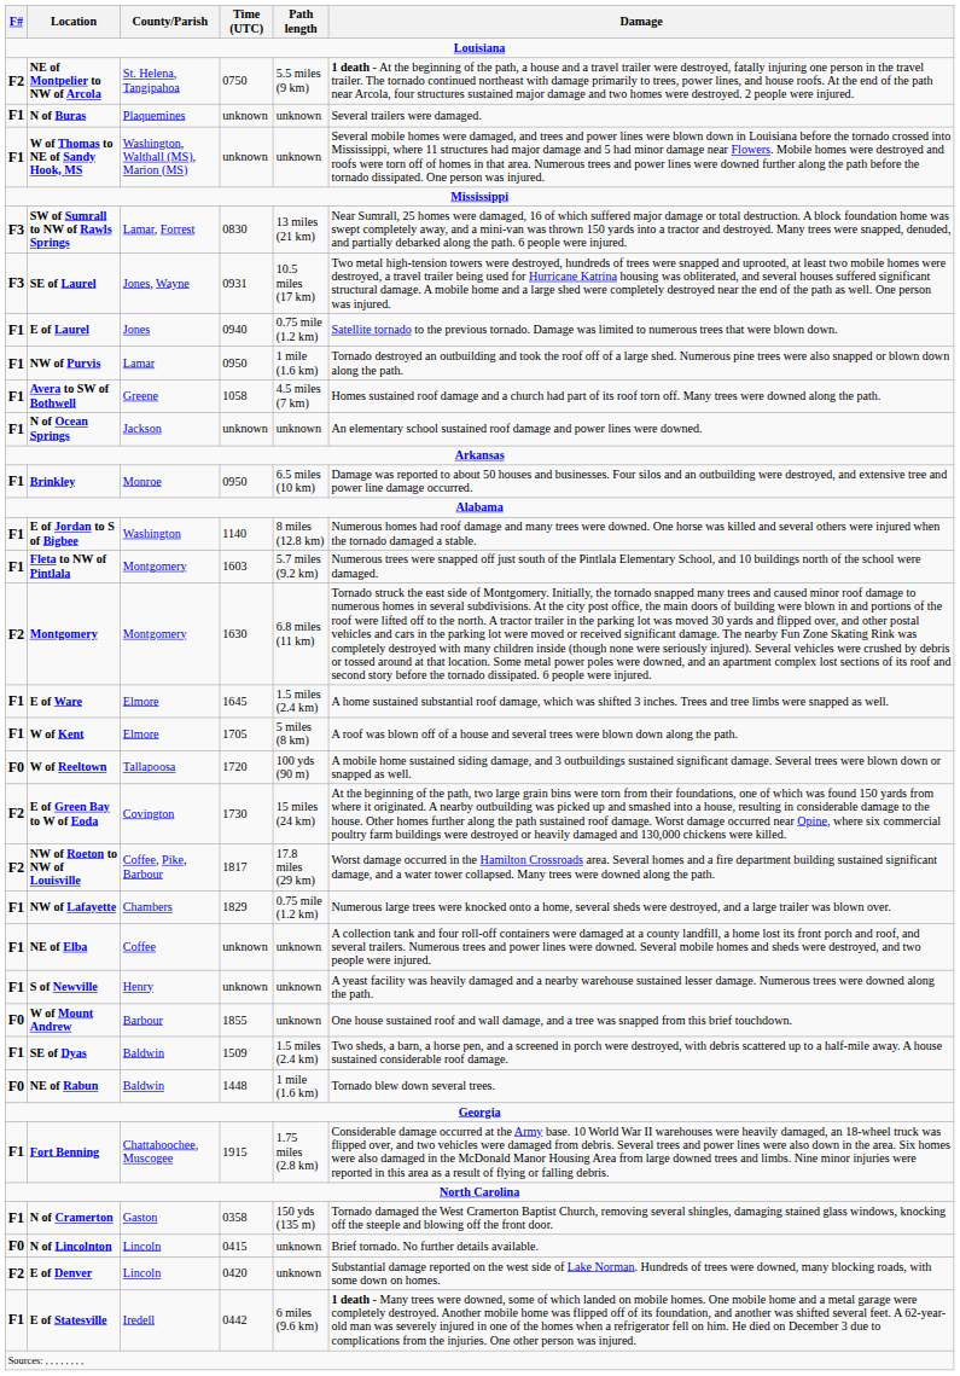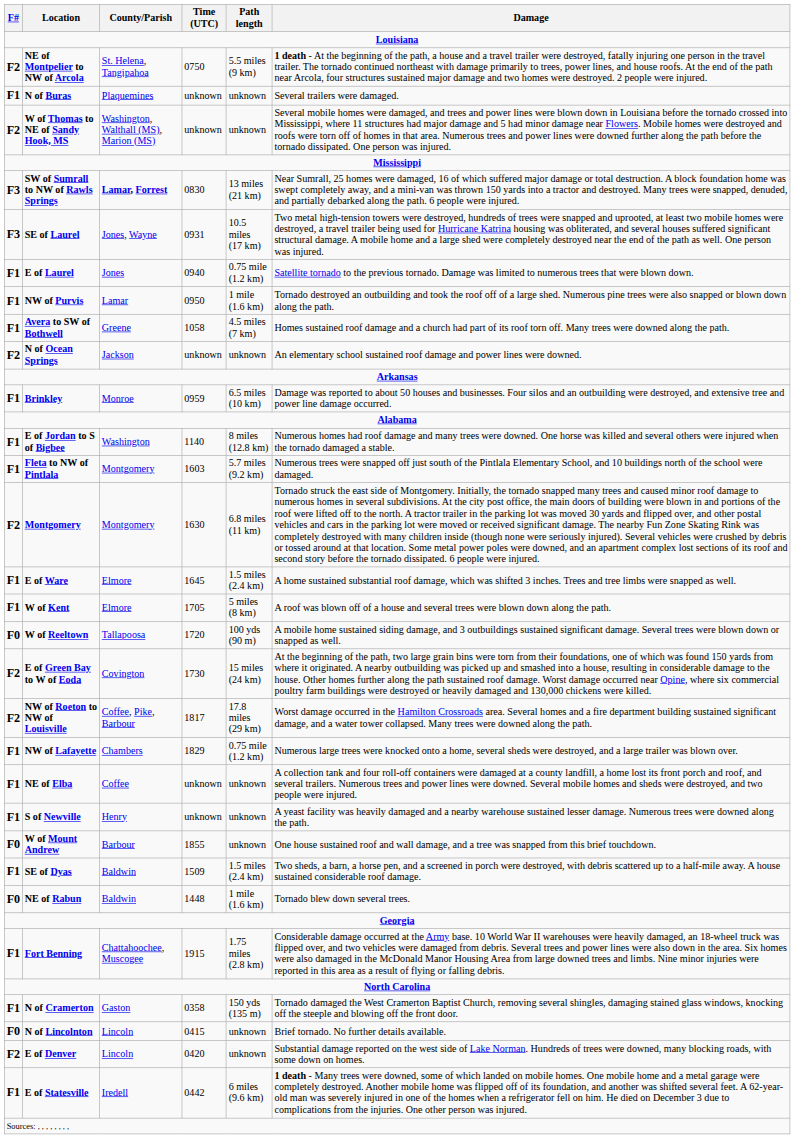W of Thomas to NE of Sandy Hook, MS | F#: F1 -> F2
SW of Sumrall to NW of Rawls Springs | County/Parish: normal -> bold
N of Ocean Springs | F#: F1 -> F2
Brinkley | Time (UTC): 0950 -> 0959
